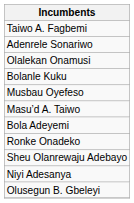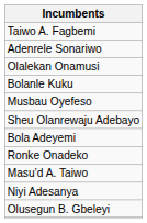row 7 | column 1: Masu’d A. Taiwo -> Sheu Olanrewaju Adebayo
row 10 | column 1: Sheu Olanrewaju Adebayo -> Masu’d A. Taiwo
